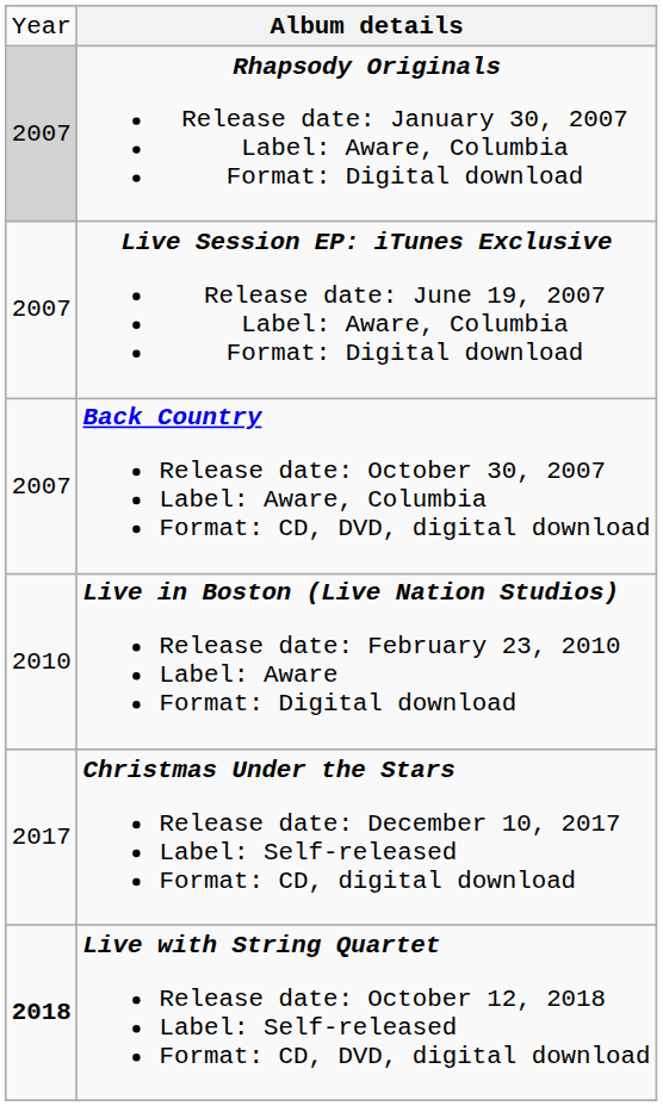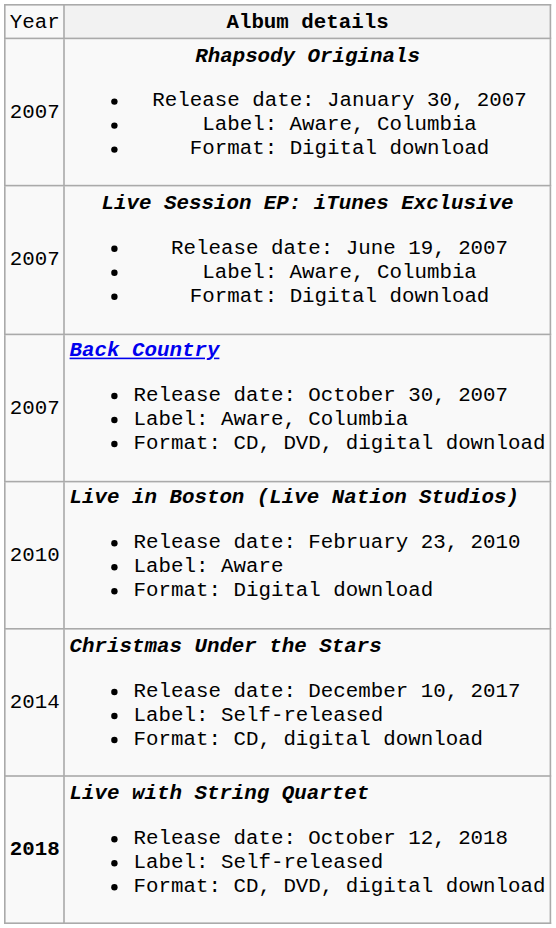row 2 | column 1: lightgrey background -> no background
row 6 | column 1: 2017 -> 2014
